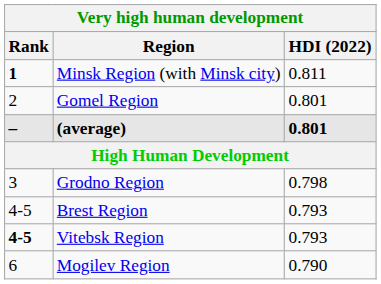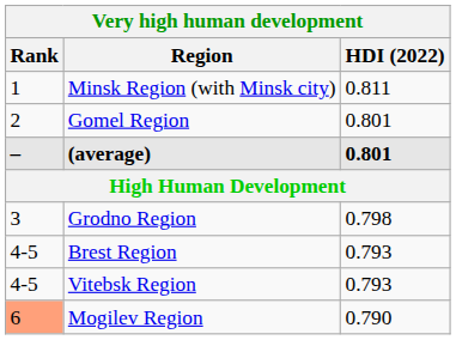Minsk Region (with Minsk city) | Very high human development / Rank: bold -> normal
Vitebsk Region | Very high human development / Rank: bold -> normal
Mogilev Region | Very high human development / Rank: no background -> lightsalmon background
